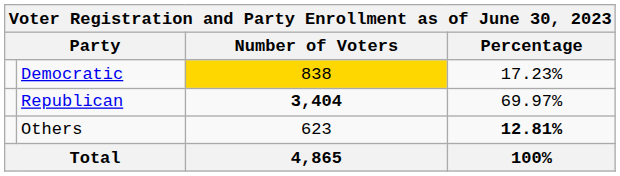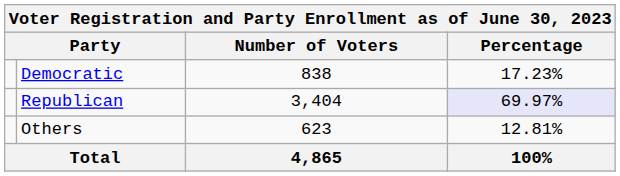Democratic | Number of Voters: gold background -> no background
Republican | Number of Voters: bold -> normal
Republican | Percentage: no background -> lavender background
Others | Percentage: bold -> normal
